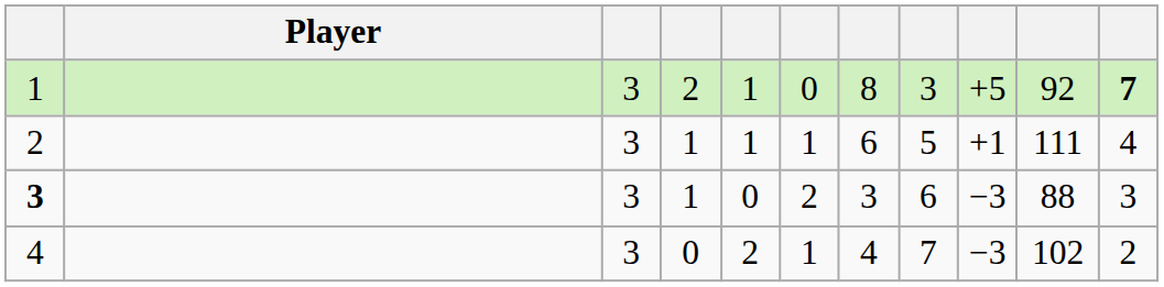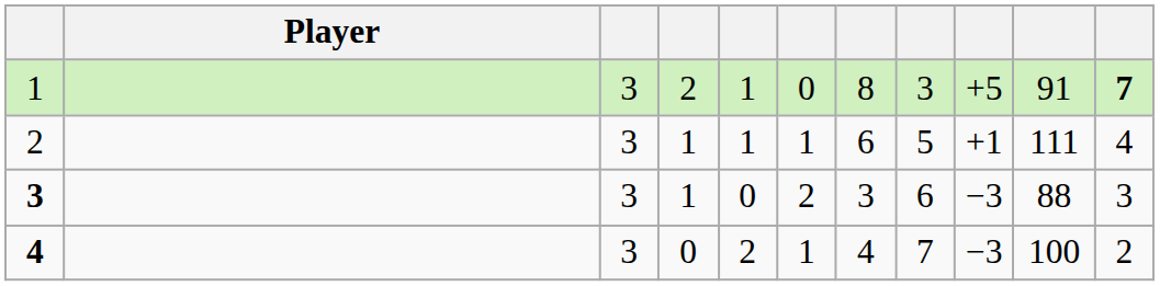row 2 | column 10: 92 -> 91
row 5 | column 1: normal -> bold
row 5 | column 10: 102 -> 100
